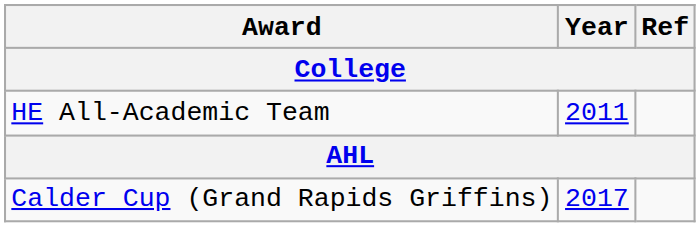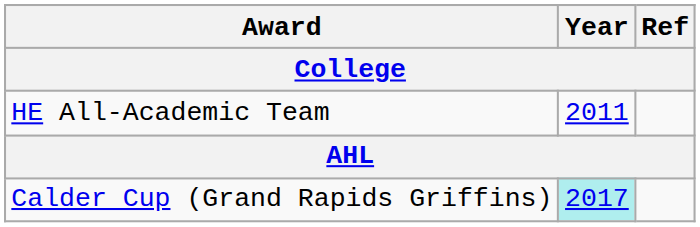Calder Cup (Grand Rapids Griffins) | Year: no background -> paleturquoise background
